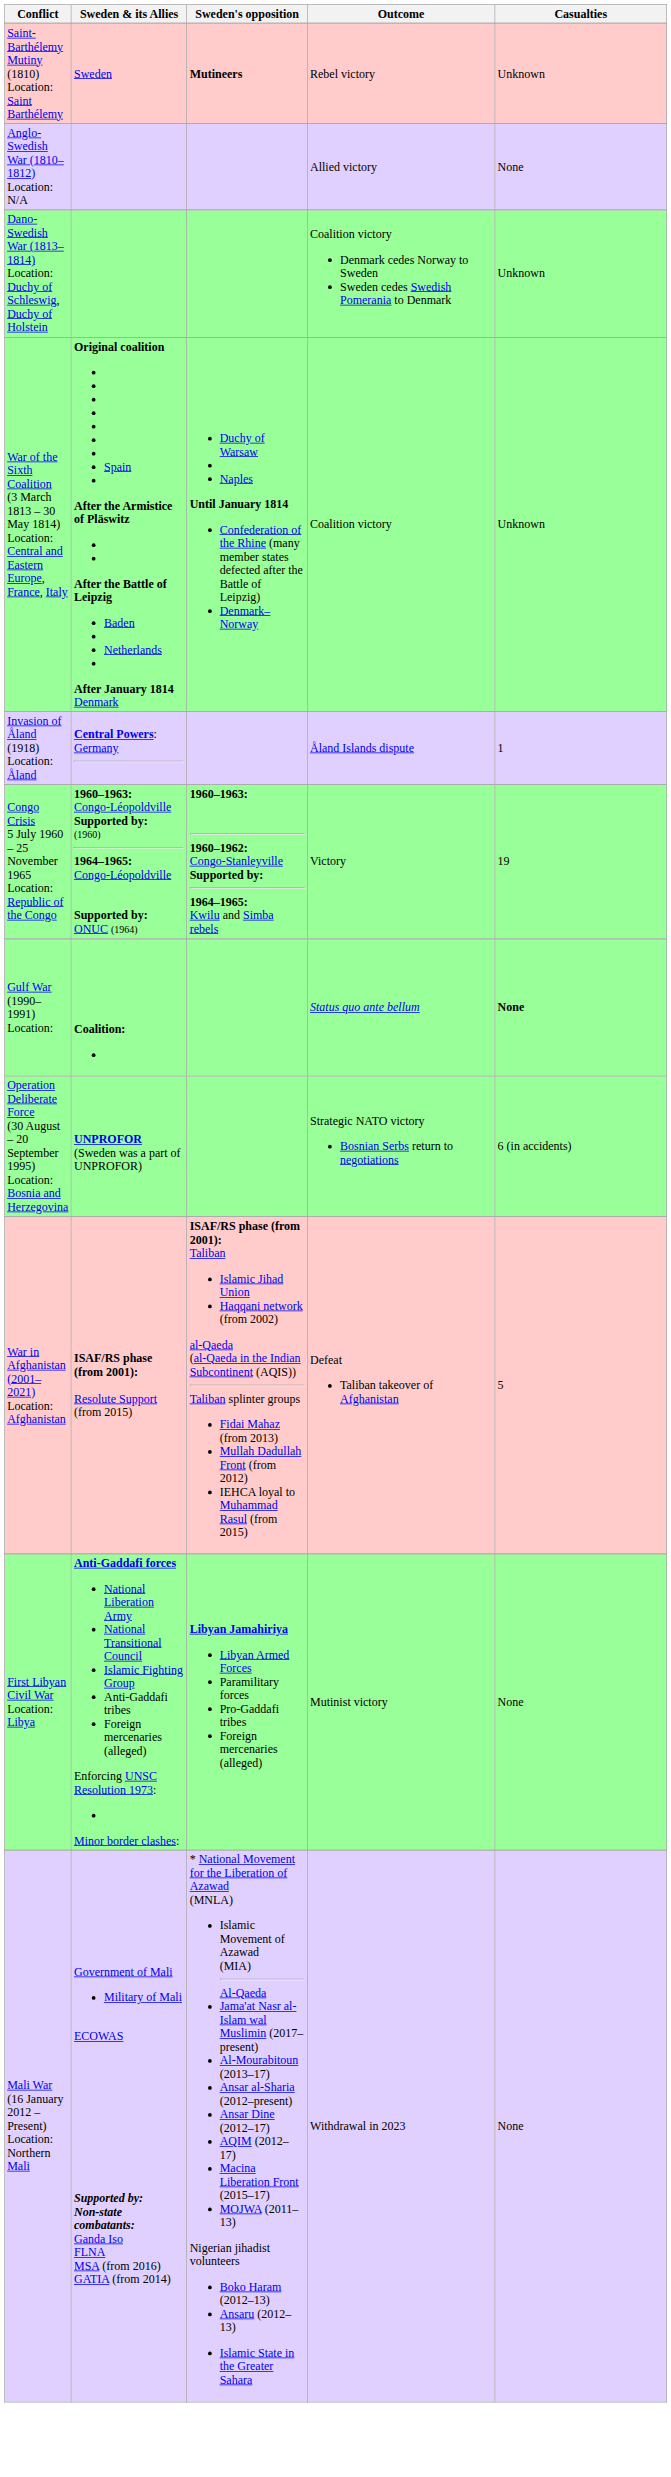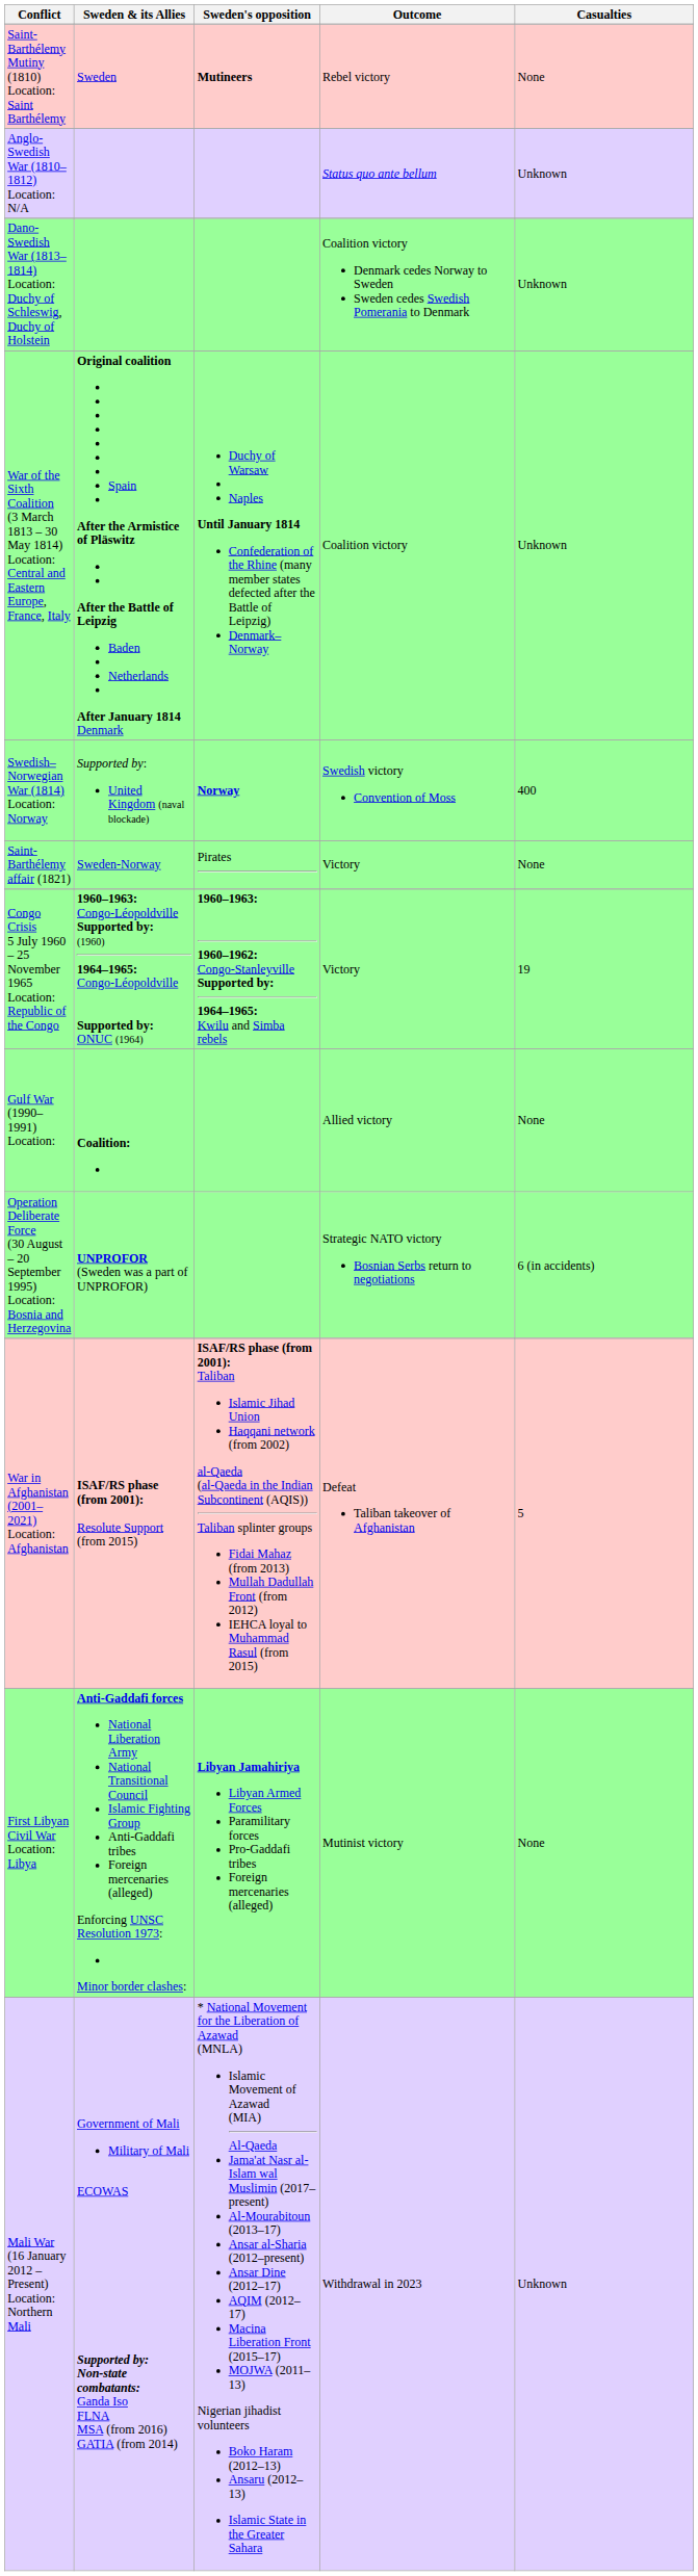Saint-Barthélemy Mutiny (1810) Location: Saint Barthélemy | Casualties: Unknown -> None
Anglo-Swedish War (1810–1812) Location: N/A | Outcome: Allied victory -> Status quo ante bellum
Anglo-Swedish War (1810–1812) Location: N/A | Casualties: None -> Unknown
+ row: Swedish–Norwegian War (1814) Location: Norway | Supported by: United Kingdom (naval blockade) | Norway | Swedish victory Convention of Moss | 400
+ row: Saint-Barthélemy affair (1821) | Sweden-Norway | Pirates | Victory | None
- row: Invasion of Åland (1918) Location: Åland | Central Powers: Germany | Åland Islands dispute | 1
Gulf War (1990–1991) Location: | Outcome: Status quo ante bellum -> Allied victory
Gulf War (1990–1991) Location: | Casualties: bold -> normal
Mali War (16 January 2012 – Present) Location: Northern Mali | Casualties: None -> Unknown
